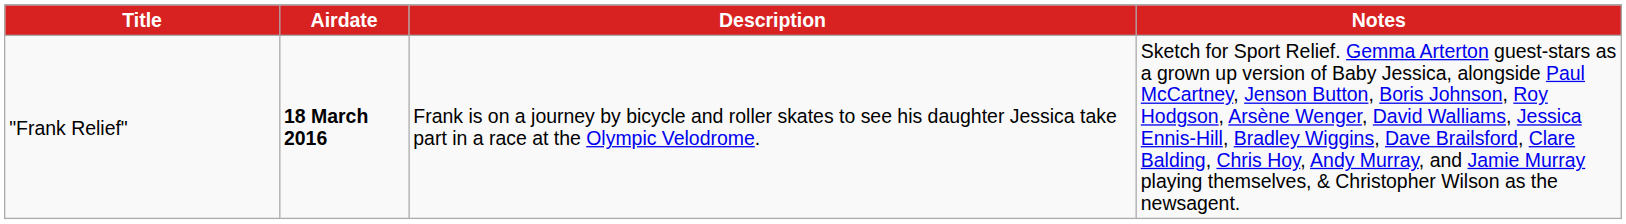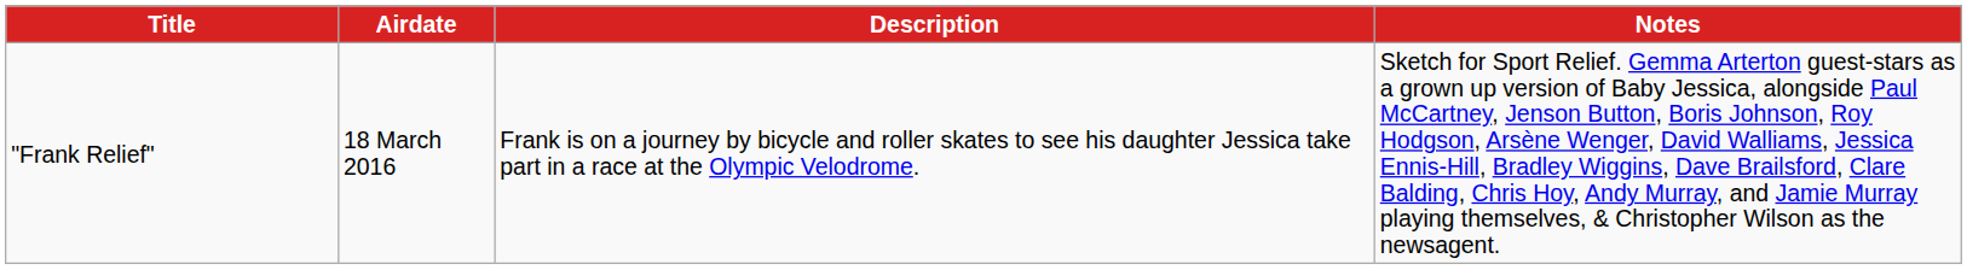"Frank Relief" | Airdate: bold -> normal
